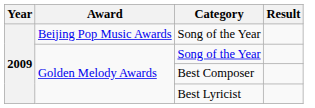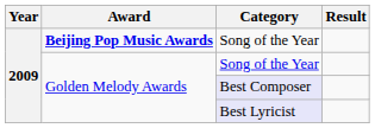Beijing Pop Music Awards / Song of the Year | Award: normal -> bold
Best Composer | Category: no background -> lavender background
Best Lyricist | Category: no background -> lavender background
